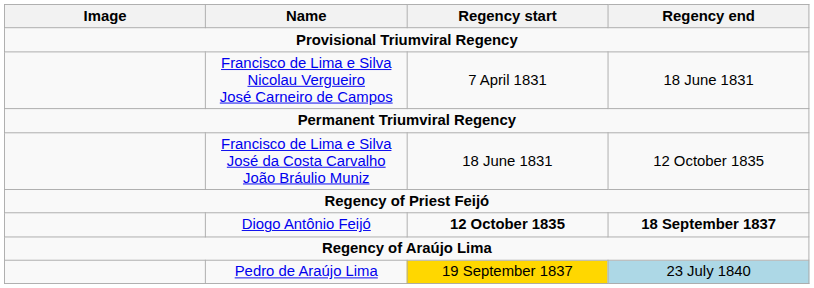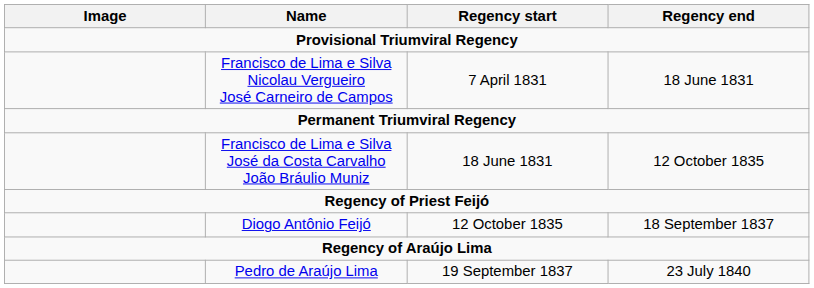Diogo Antônio Feijó | Regency start: bold -> normal
Diogo Antônio Feijó | Regency end: bold -> normal
Pedro de Araújo Lima | Regency start: gold background -> no background
Pedro de Araújo Lima | Regency end: lightblue background -> no background
